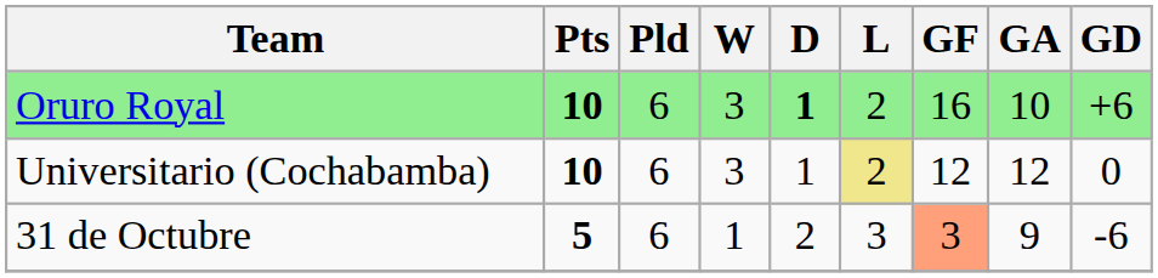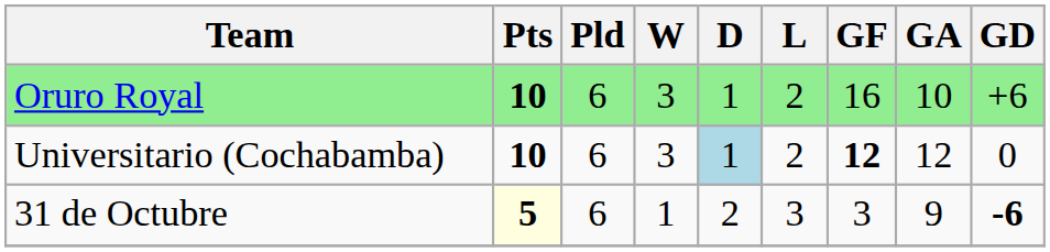Oruro Royal | D: bold -> normal
Universitario (Cochabamba) | D: no background -> lightblue background
Universitario (Cochabamba) | L: khaki background -> no background
Universitario (Cochabamba) | GF: normal -> bold
31 de Octubre | Pts: no background -> lightyellow background
31 de Octubre | GF: lightsalmon background -> no background
31 de Octubre | GD: normal -> bold
